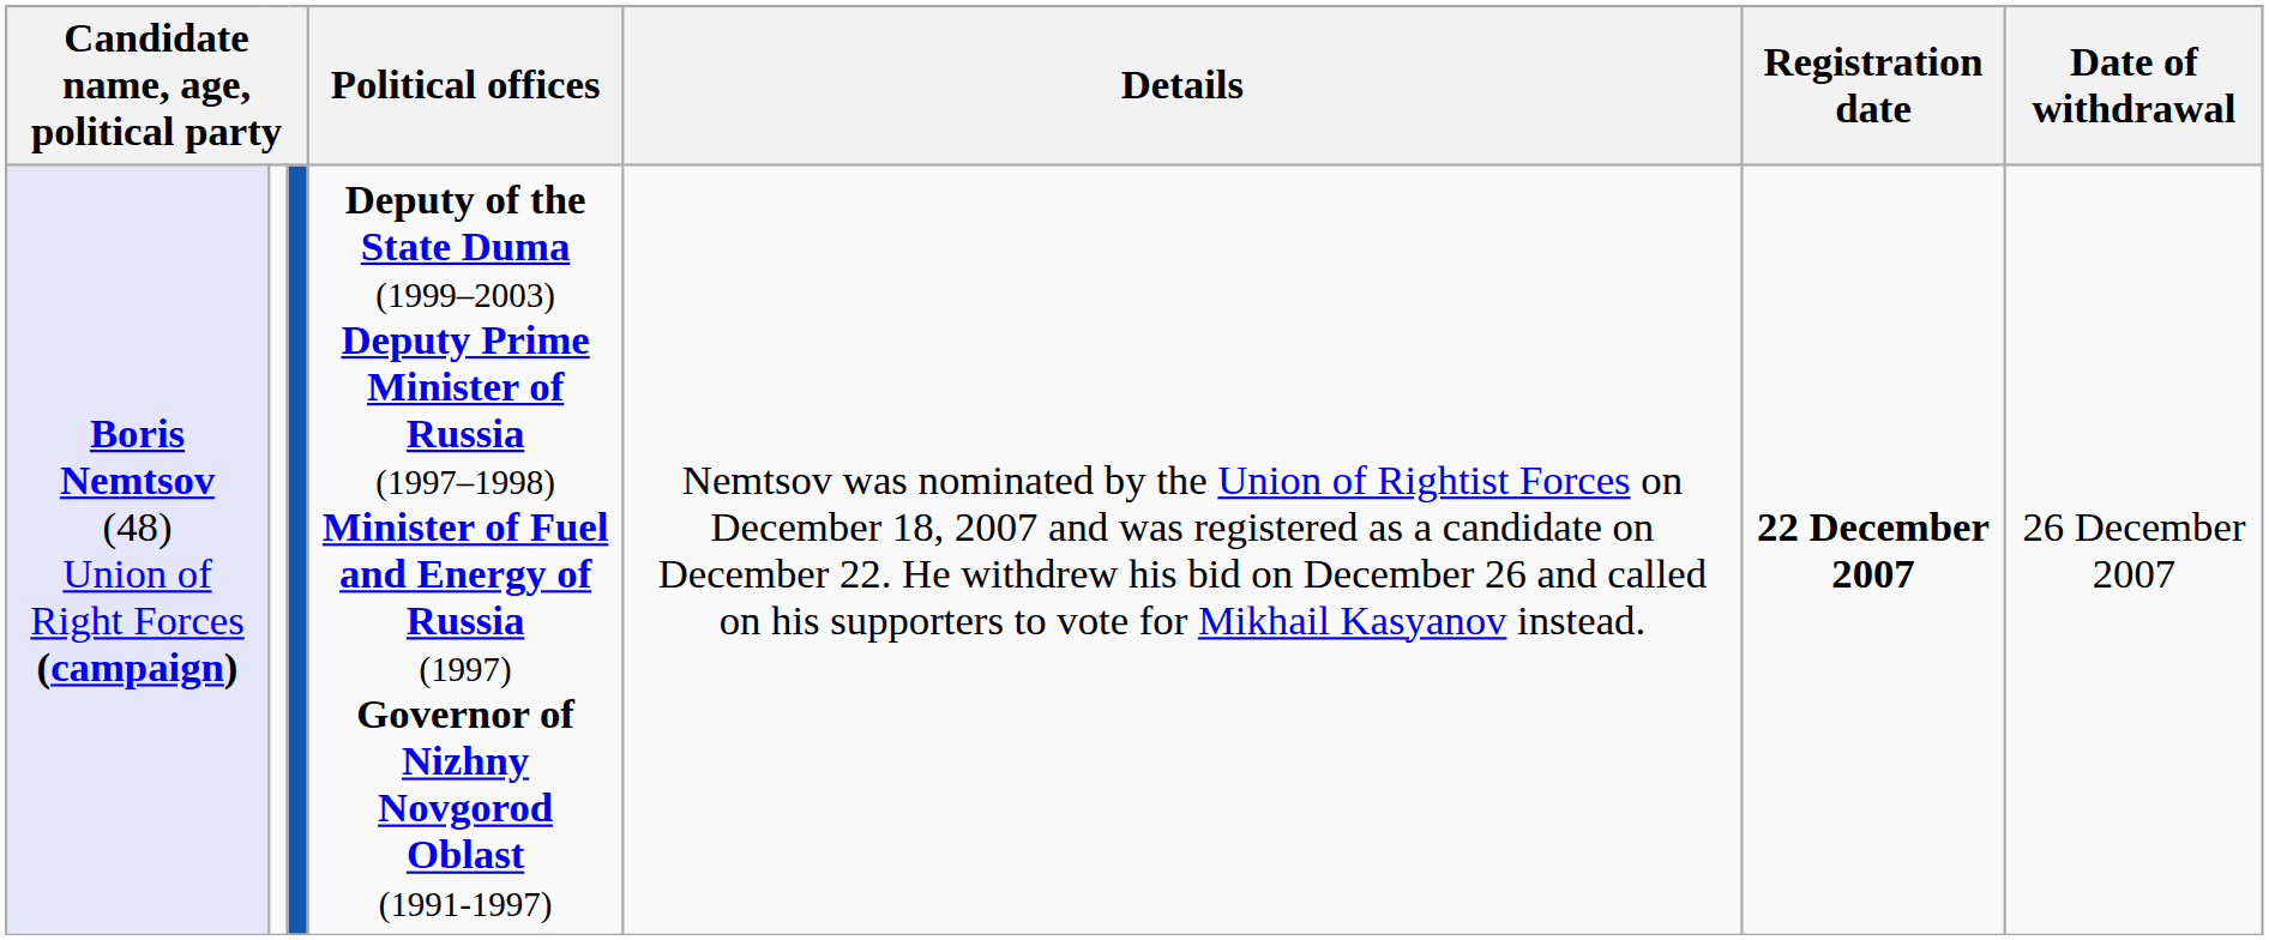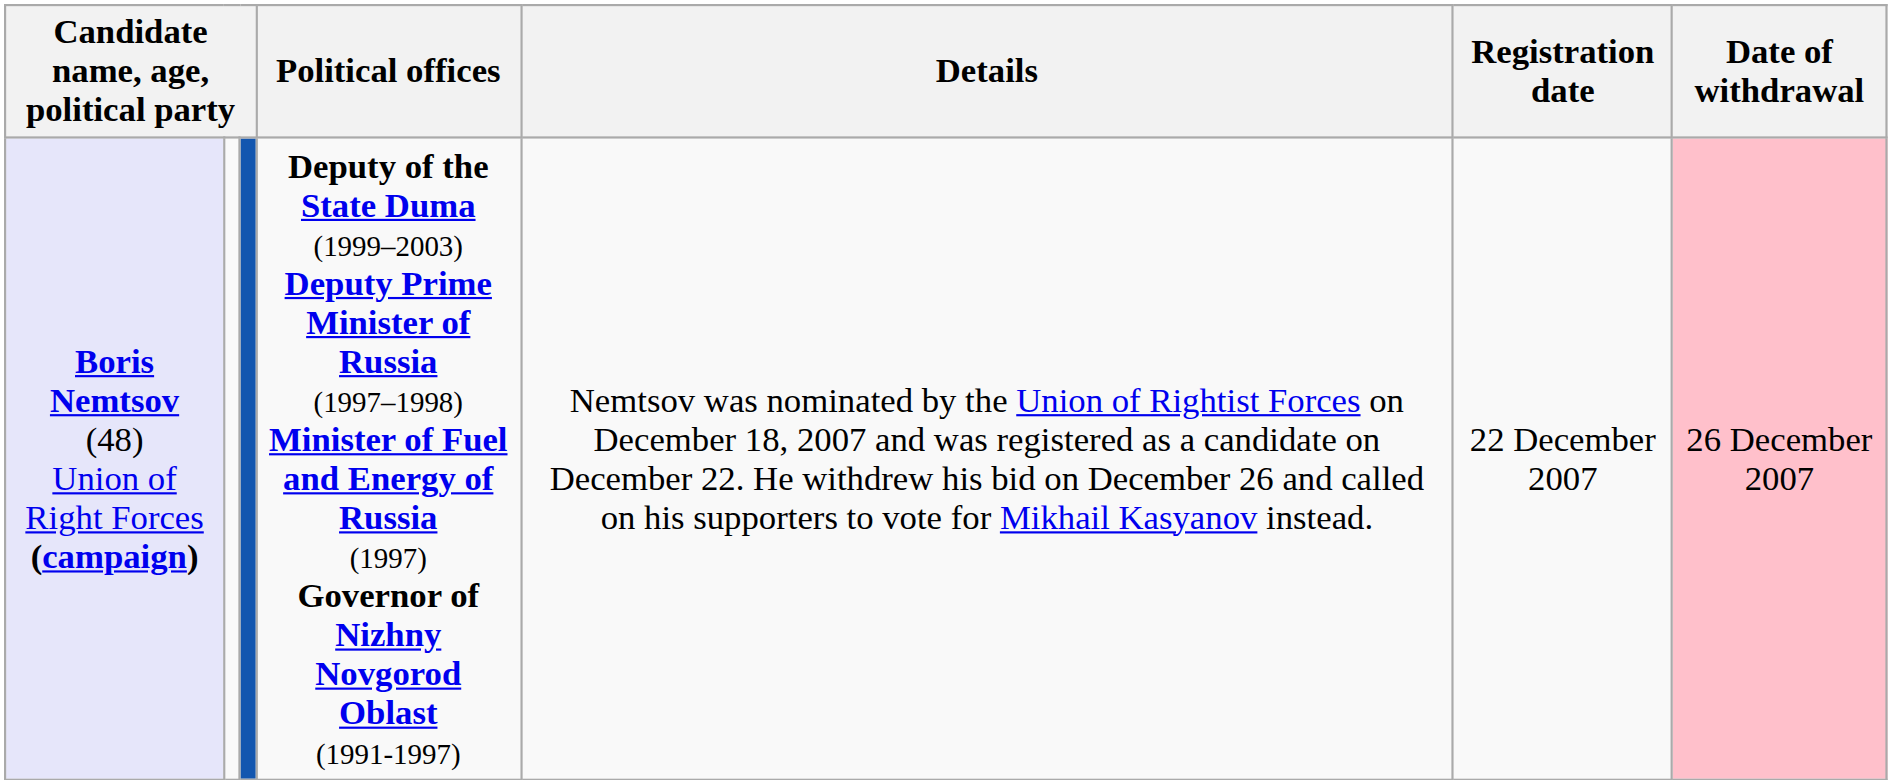Boris Nemtsov (48) Union of Right Forces (campaign) | Registration date: bold -> normal
Boris Nemtsov (48) Union of Right Forces (campaign) | Date of withdrawal: no background -> pink background
